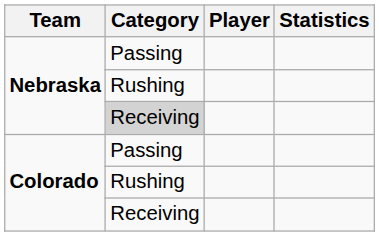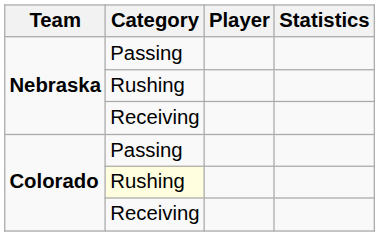Nebraska / Receiving | Category: lightgrey background -> no background
Colorado / Rushing | Category: no background -> lightyellow background
